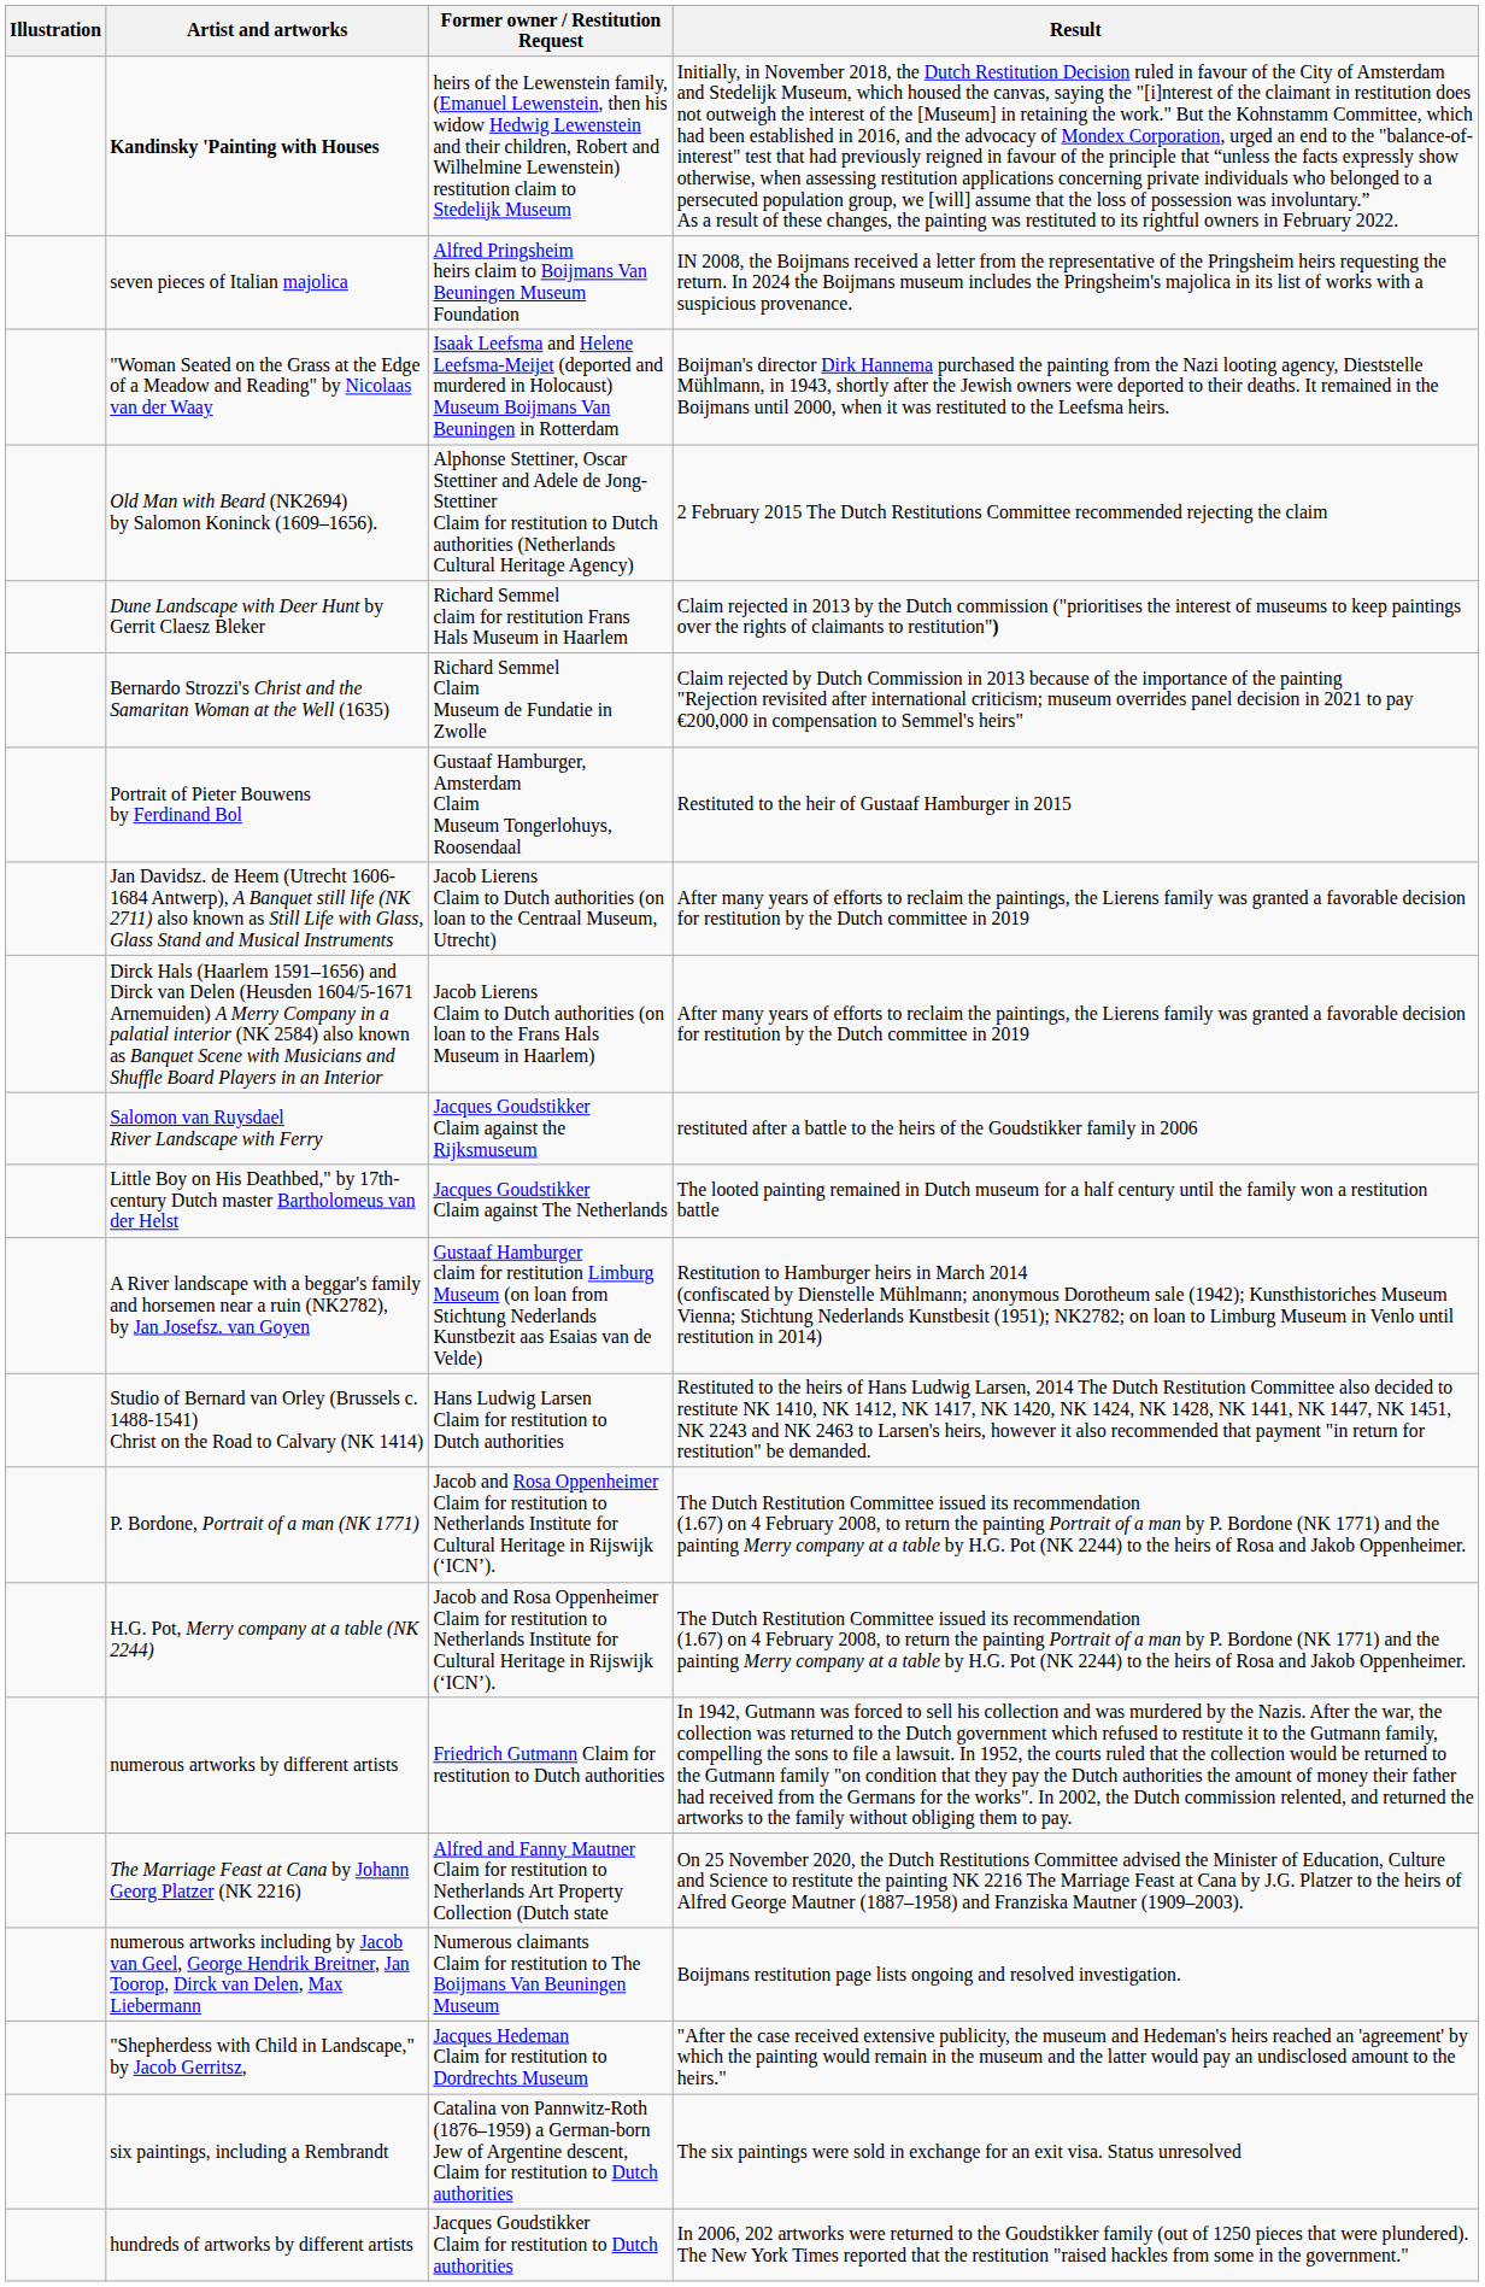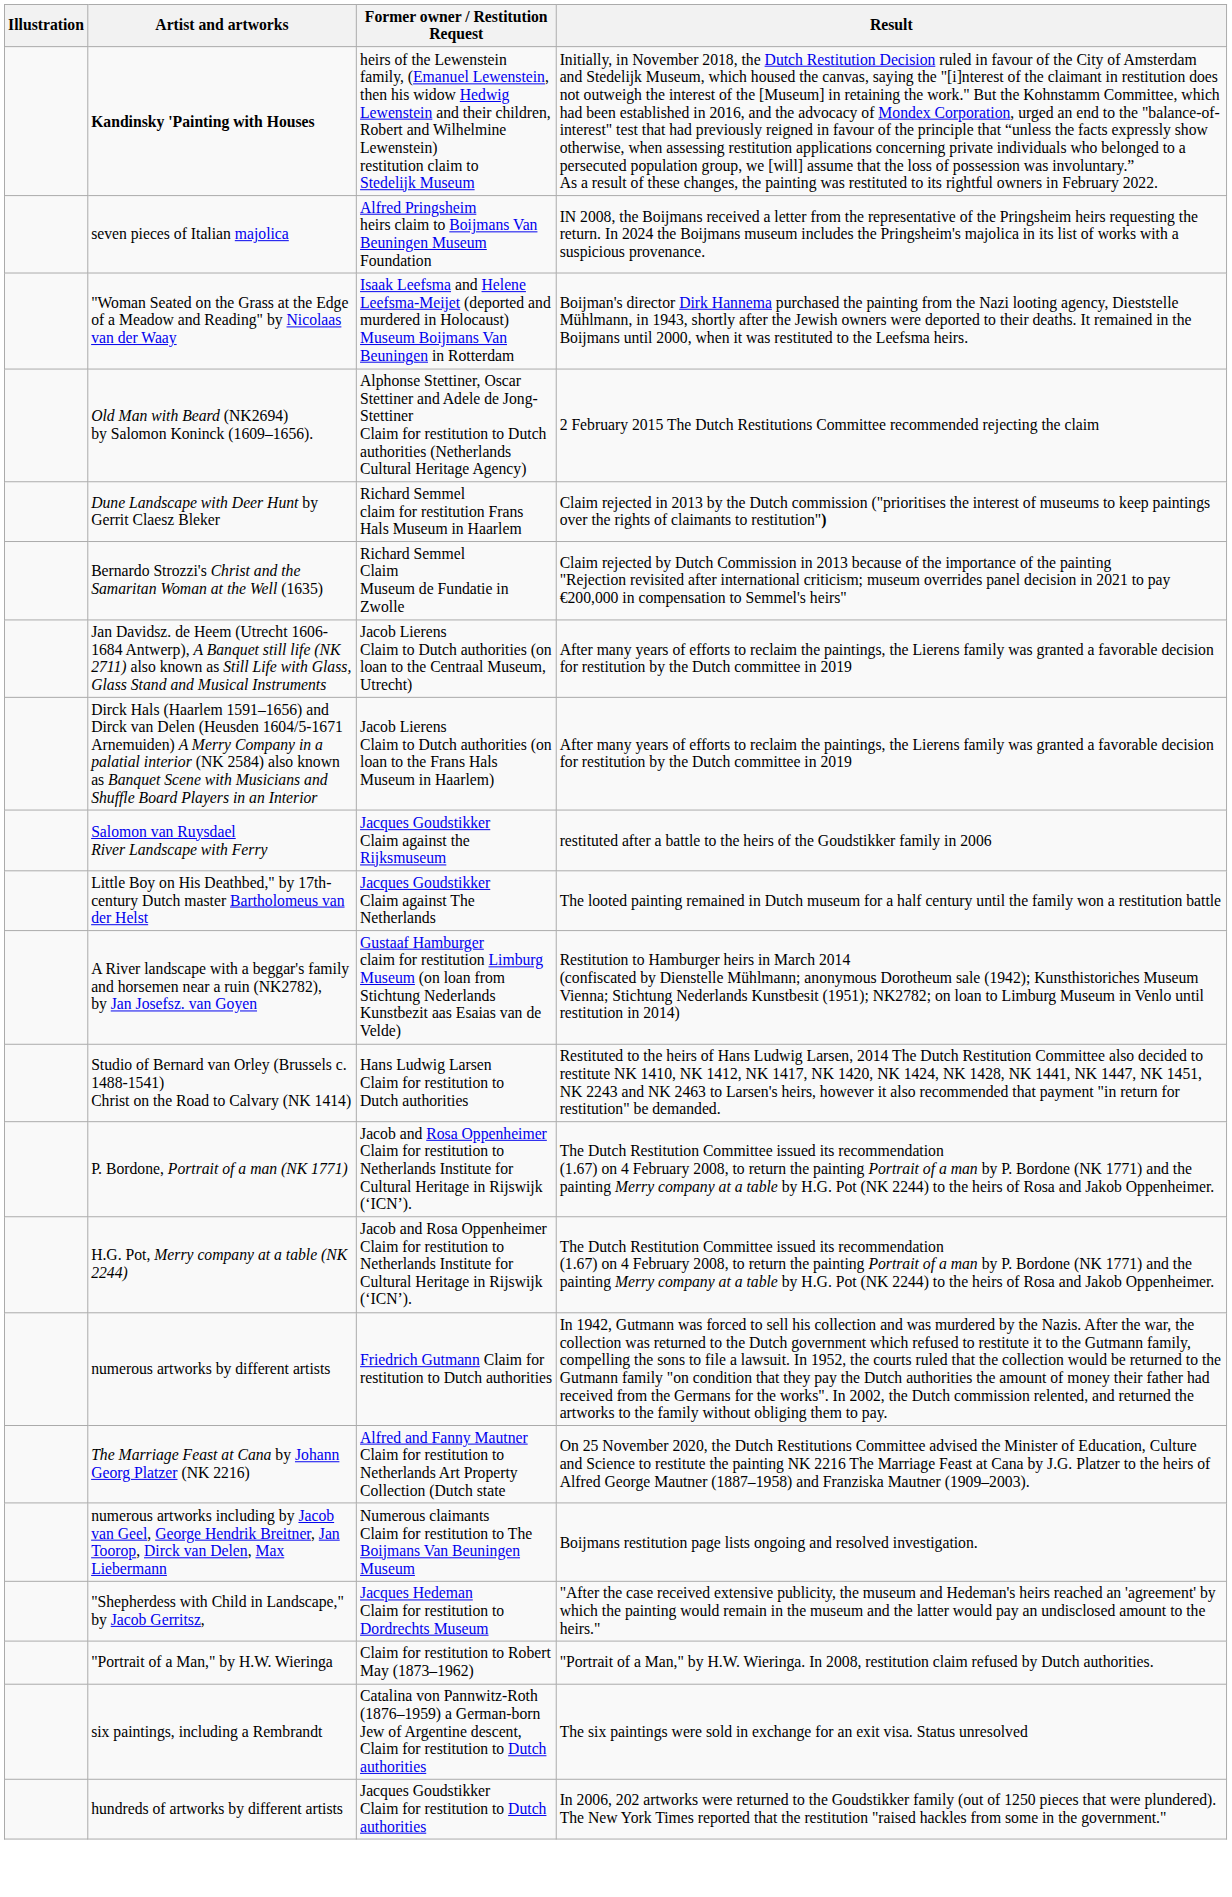- row: Portrait of Pieter Bouwens by Ferdinand Bol | Gustaaf Hamburger, Amsterdam Claim Museum Tongerlohuys, Roosendaal | Restituted to the heir of Gustaaf Hamburger in 2015
+ row: "Portrait of a Man," by H.W. Wieringa | Claim for restitution to Robert May (1873–1962) | "Portrait of a Man," by H.W. Wieringa. In 2008, restitution claim refused by Dutch authorities.
